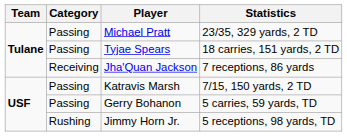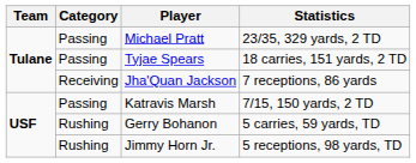Gerry Bohanon | Category: Passing -> Rushing
